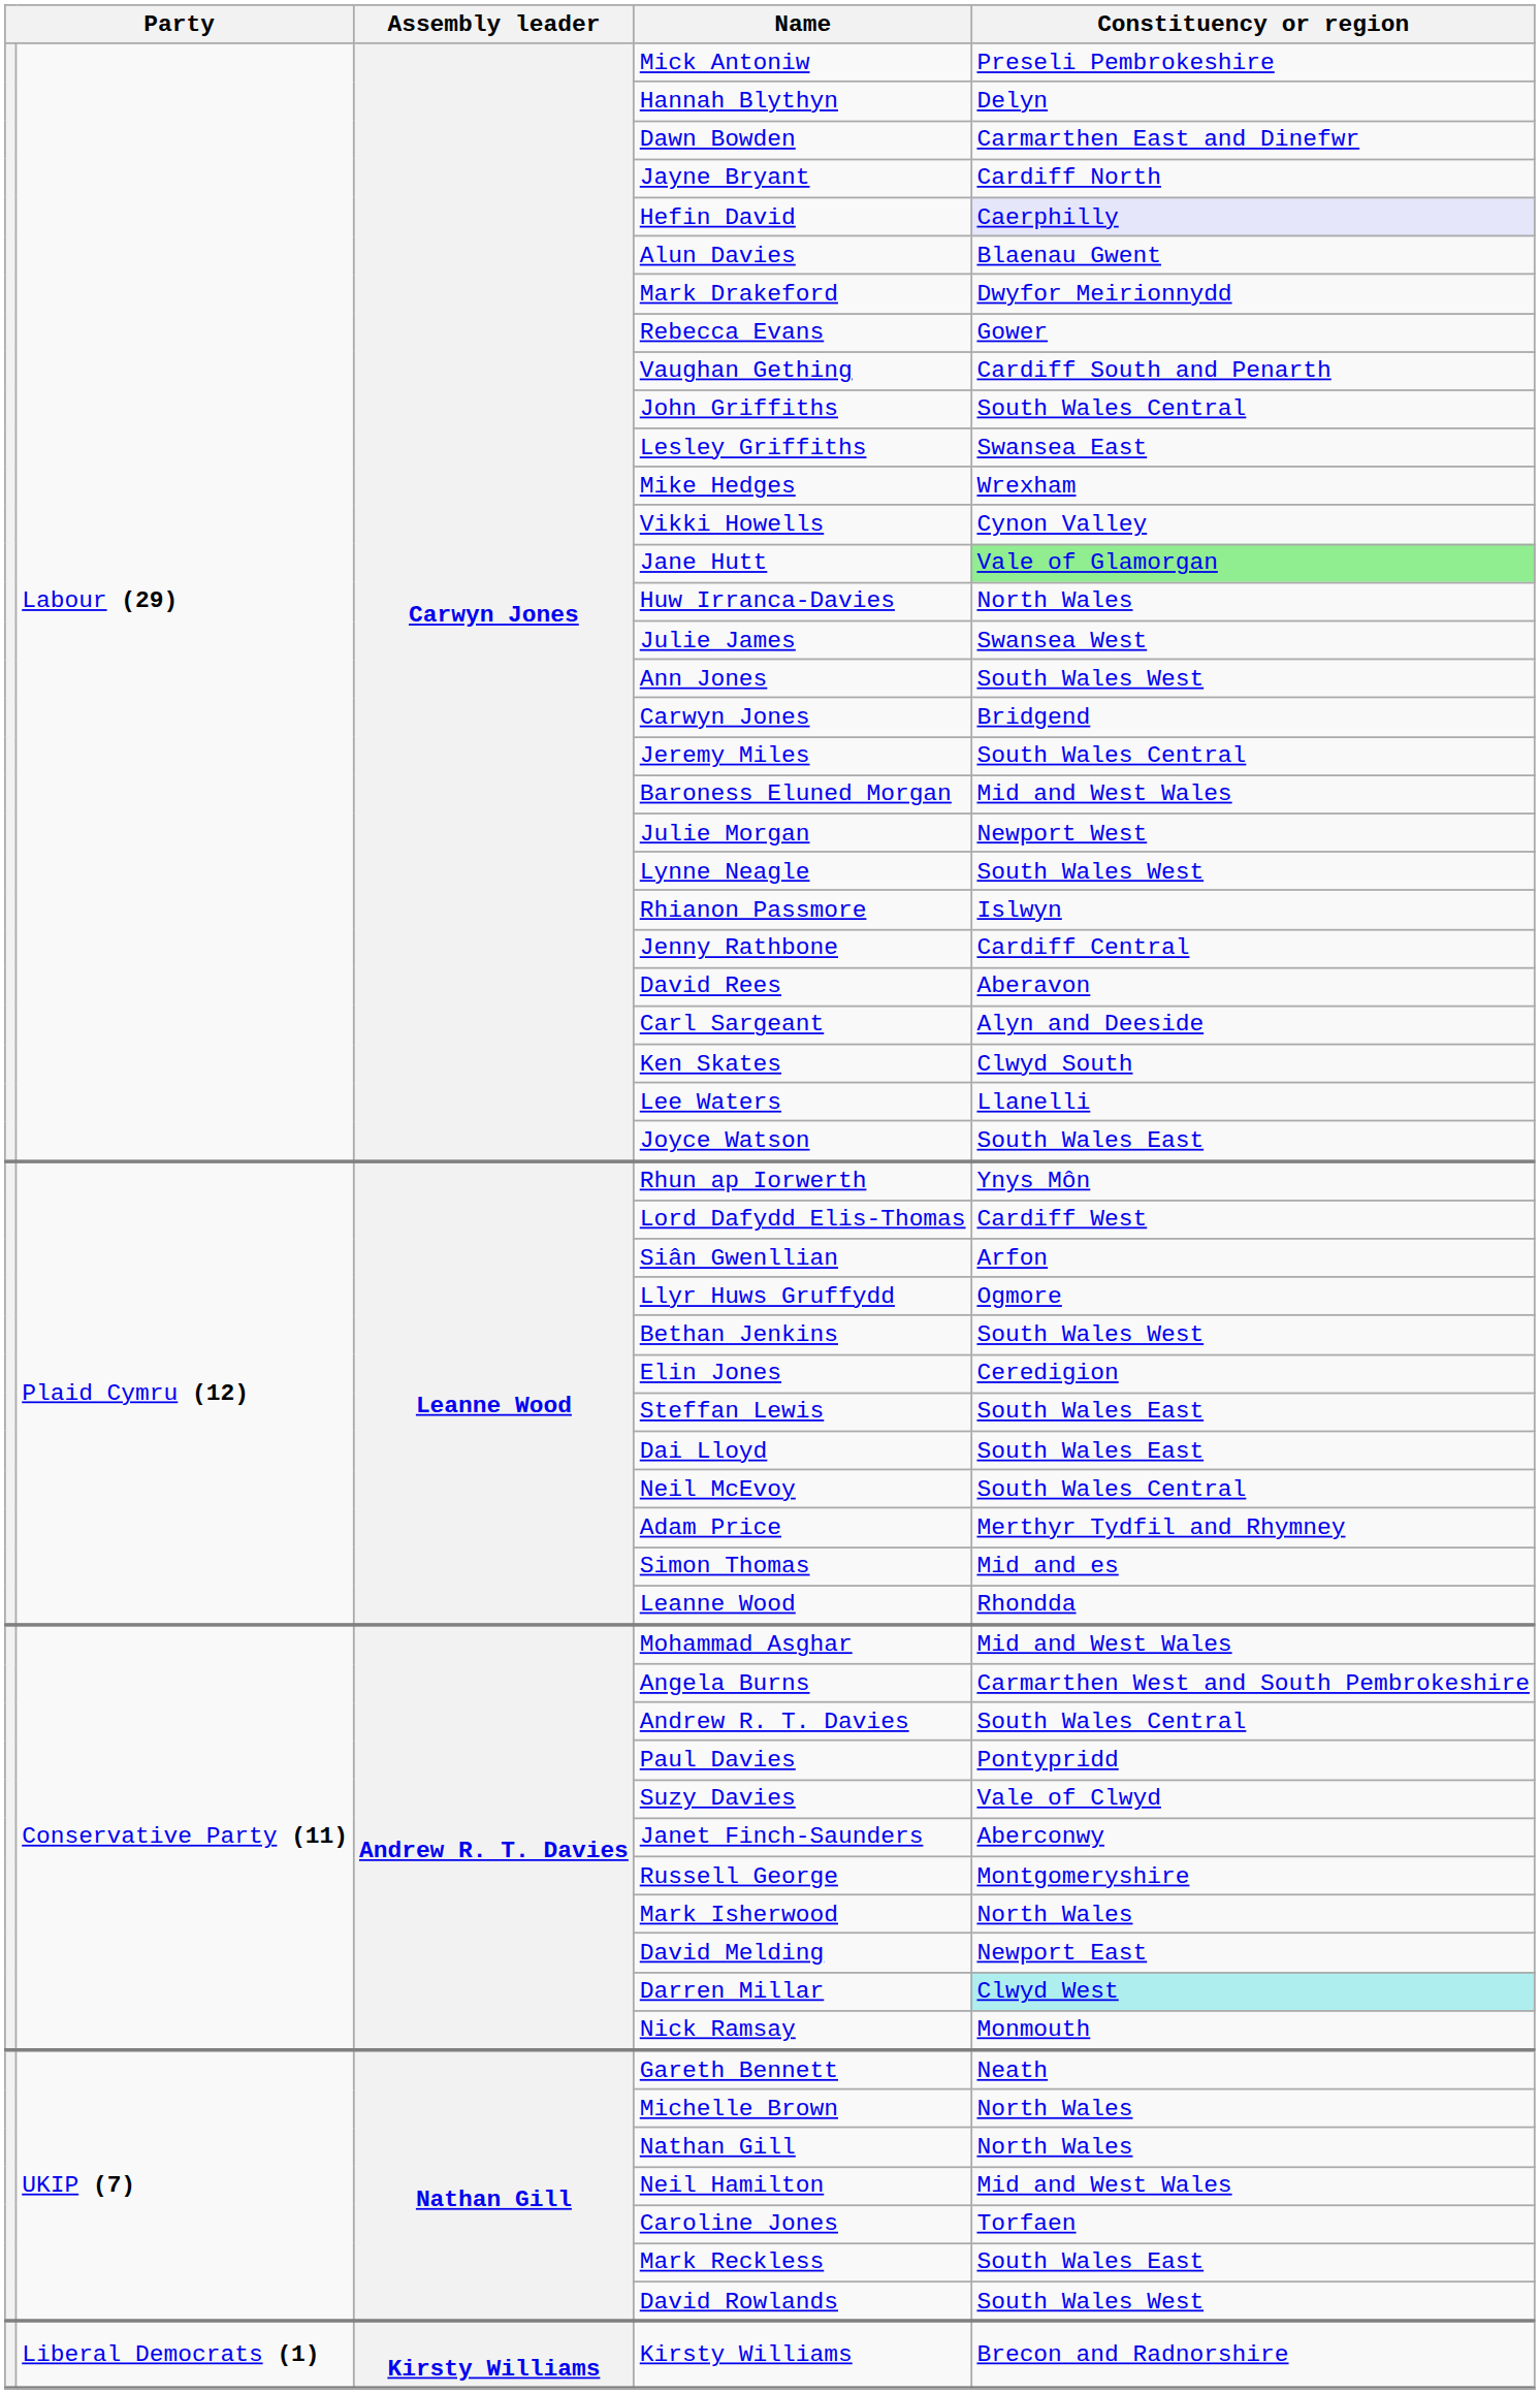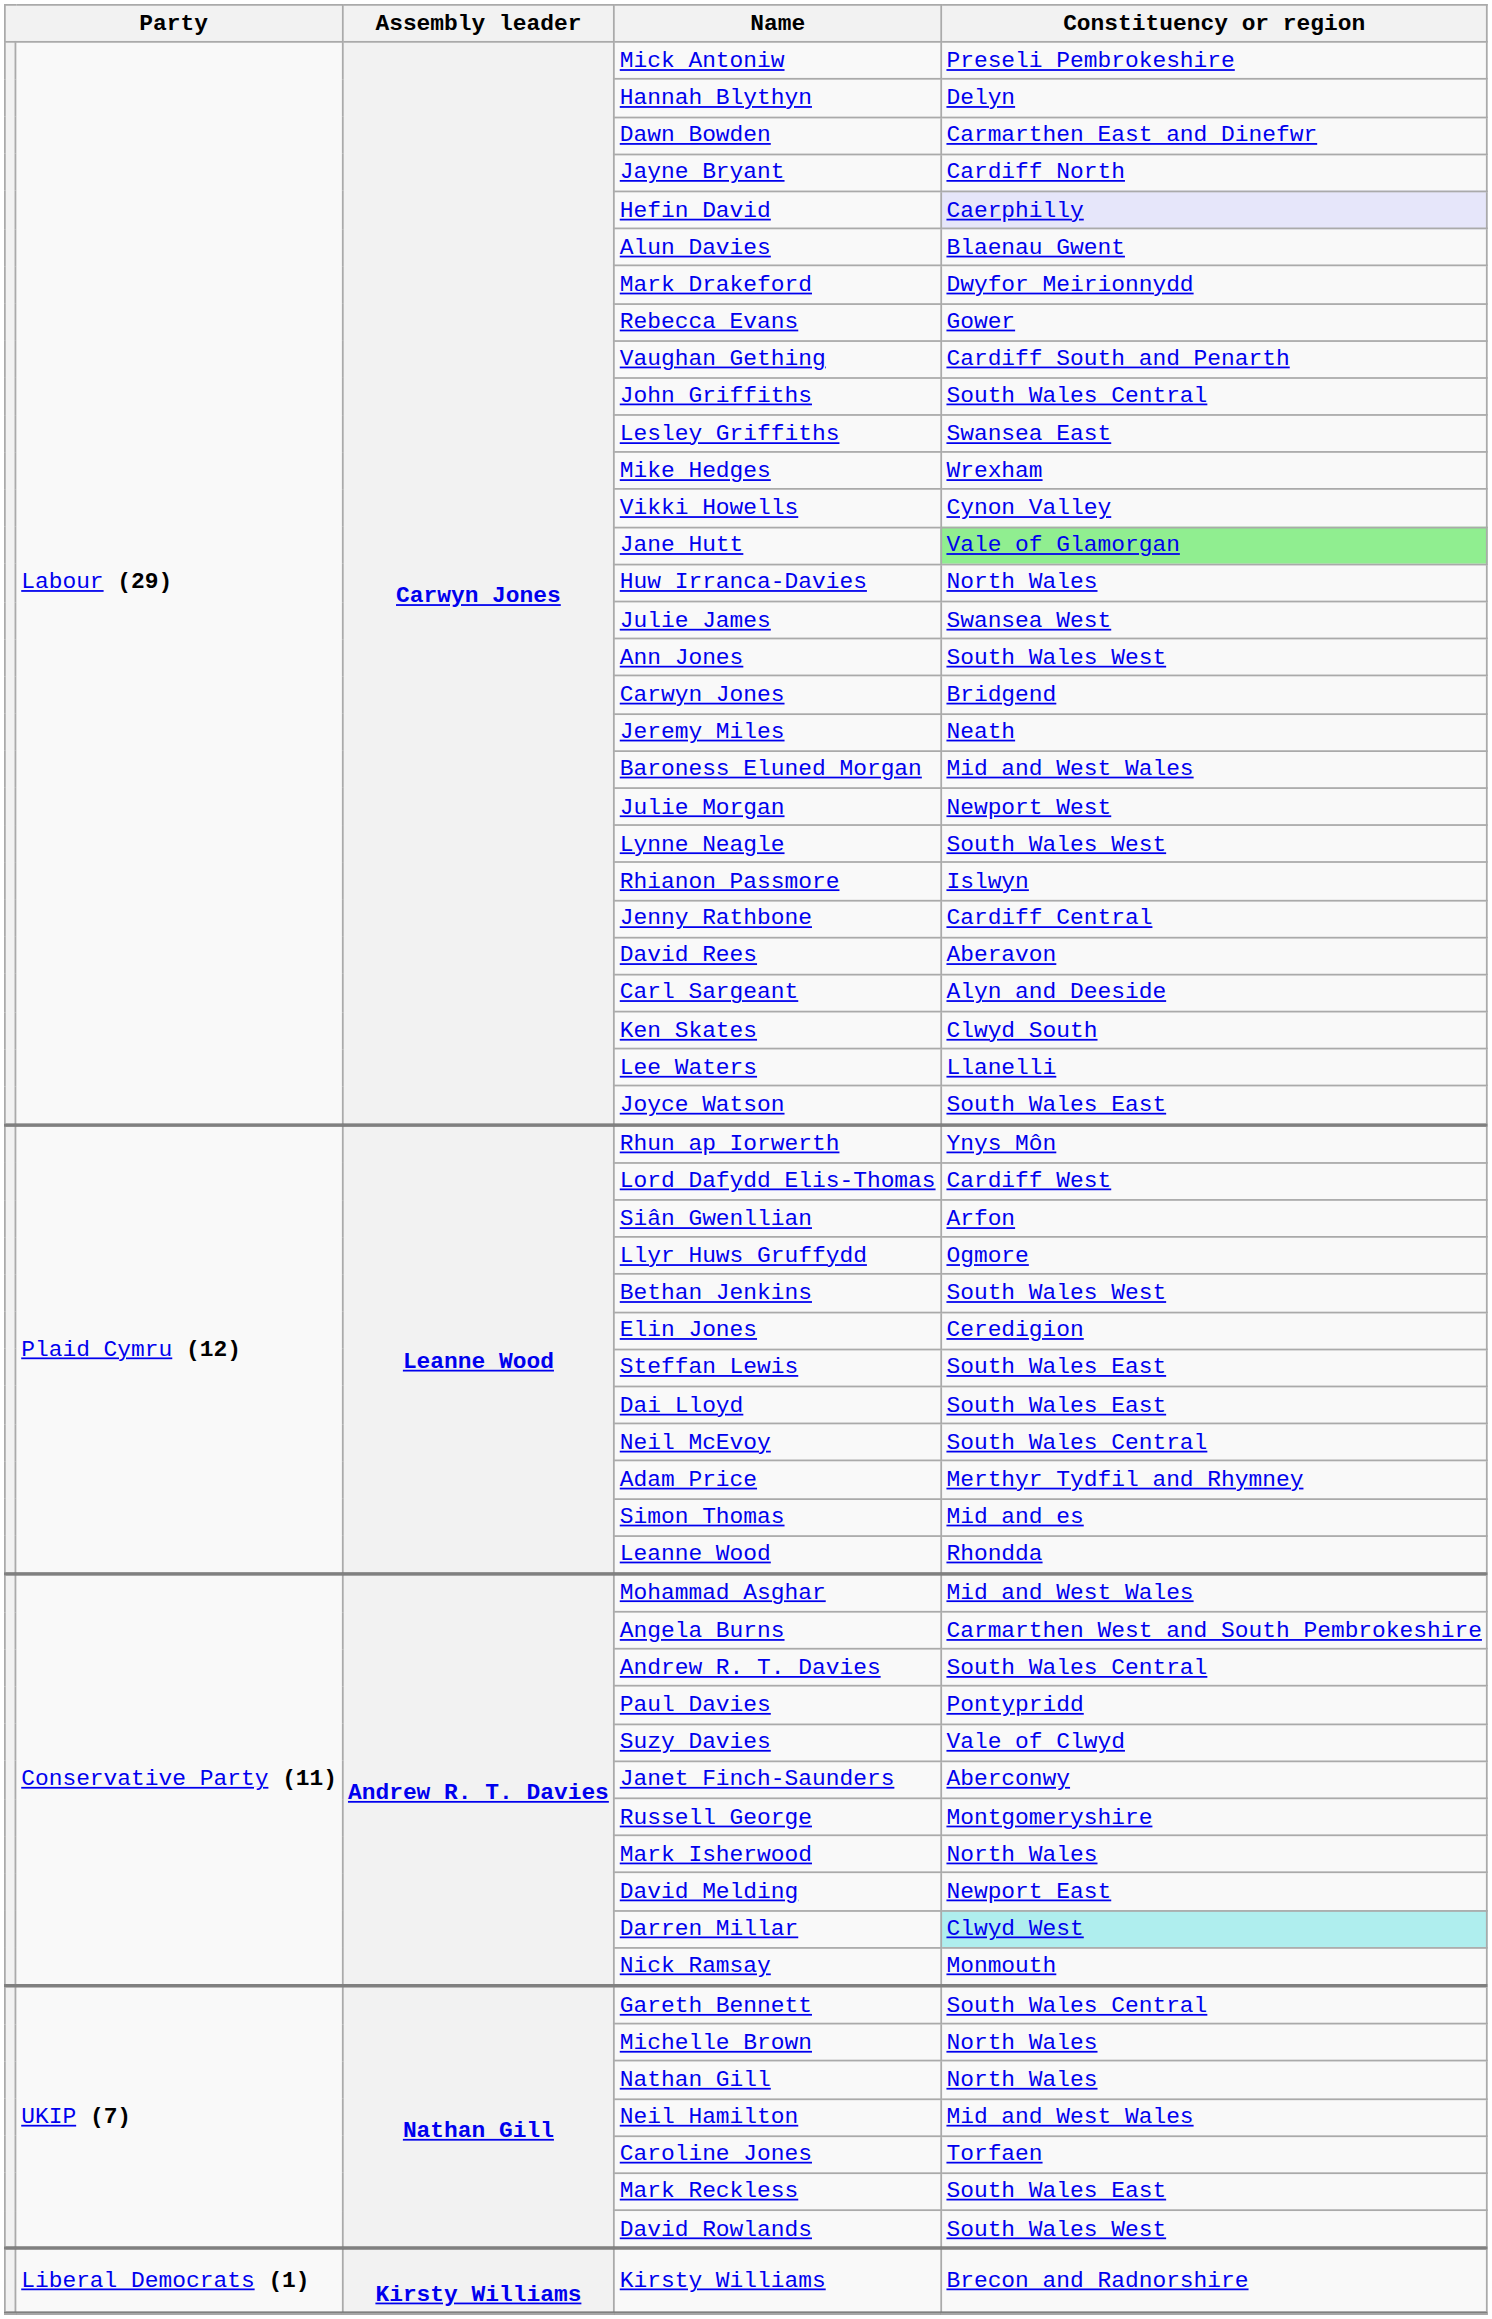Jeremy Miles | Constituency or region: South Wales Central -> Neath
Gareth Bennett | Constituency or region: Neath -> South Wales Central
